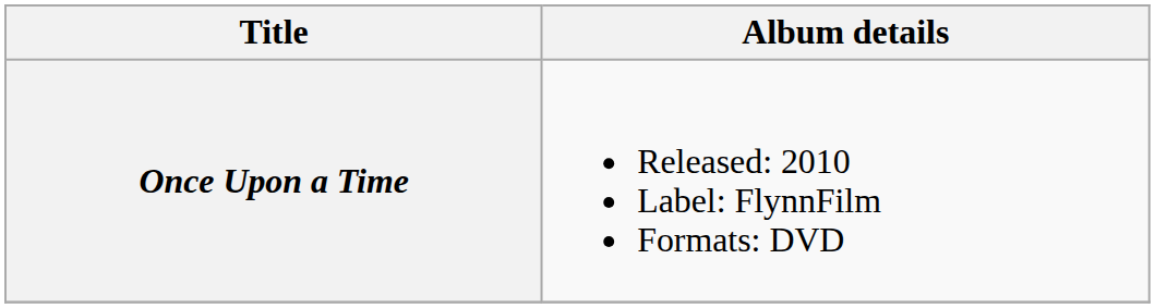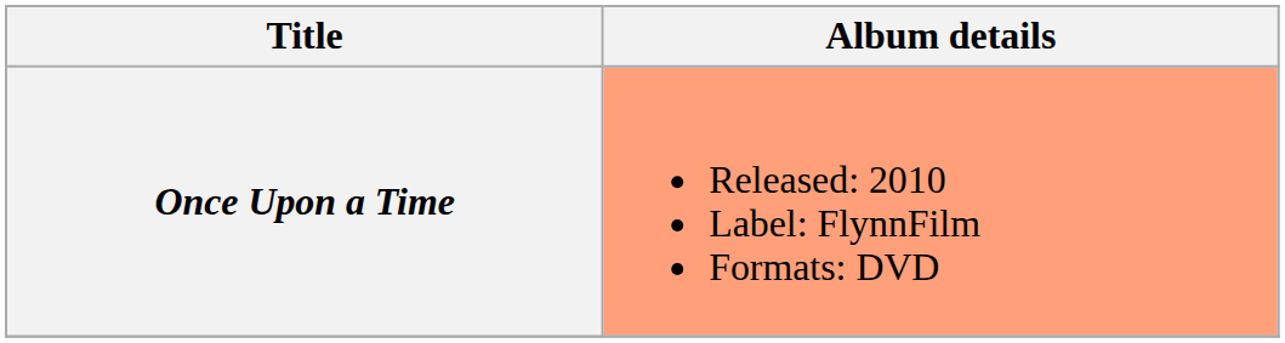Once Upon a Time | Album details: no background -> lightsalmon background
